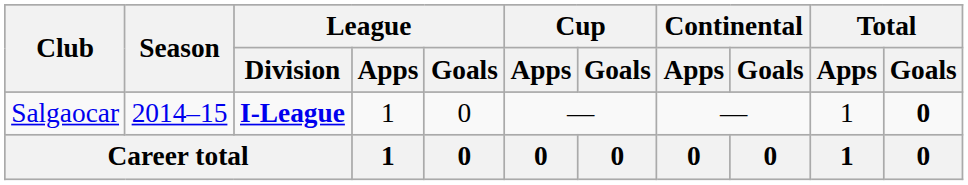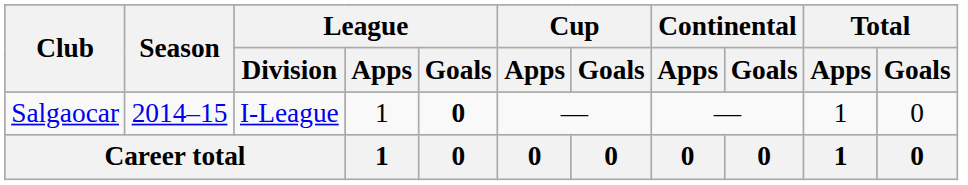Salgaocar | League / Division: bold -> normal
Salgaocar | League / Goals: normal -> bold
Salgaocar | Total / Goals: bold -> normal
